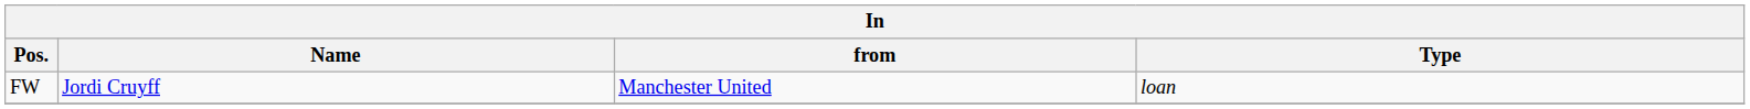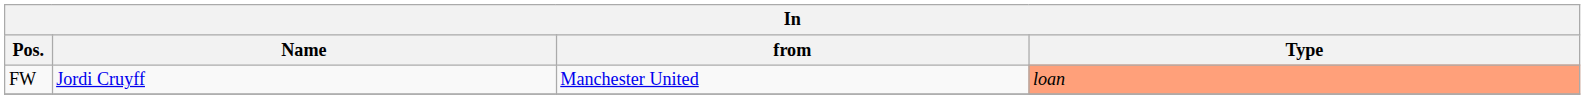FW | Type: no background -> lightsalmon background
